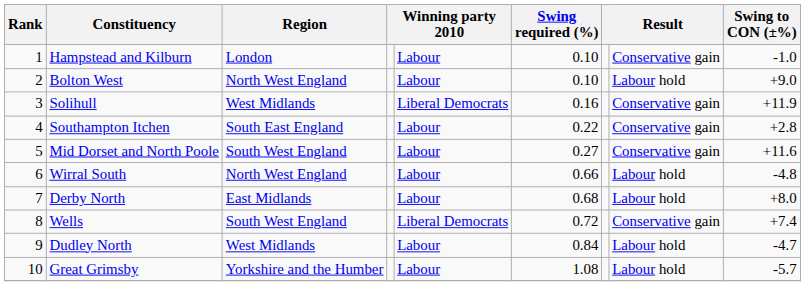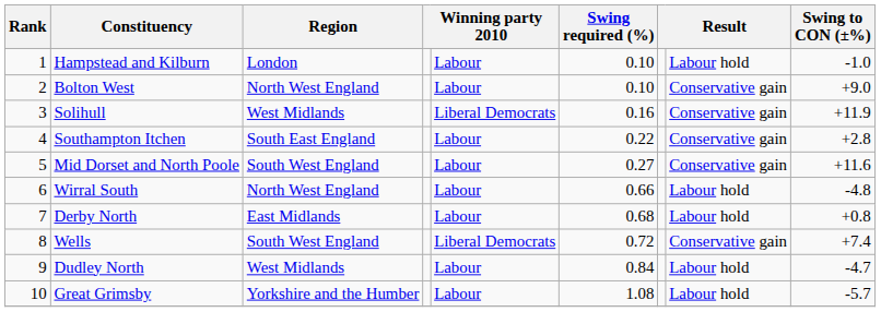Hampstead and Kilburn | column 8: Conservative gain -> Labour hold
Bolton West | column 8: Labour hold -> Conservative gain
Derby North | Swing to CON (±%): +8.0 -> +0.8
